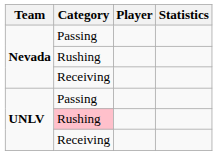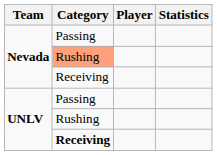Nevada / Rushing | Category: no background -> lightsalmon background
UNLV / Rushing | Category: pink background -> no background
UNLV / Receiving | Category: normal -> bold
